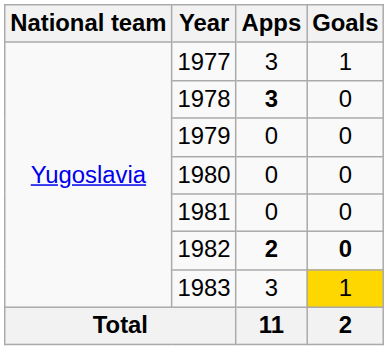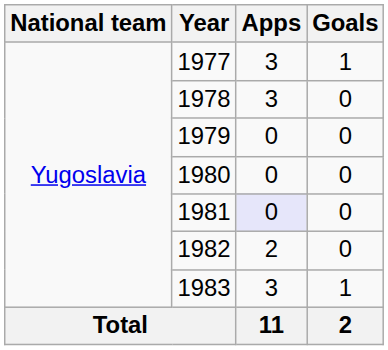1978 | Apps: bold -> normal
1981 | Apps: no background -> lavender background
1982 | Apps: bold -> normal
1982 | Goals: bold -> normal
1983 | Goals: gold background -> no background
